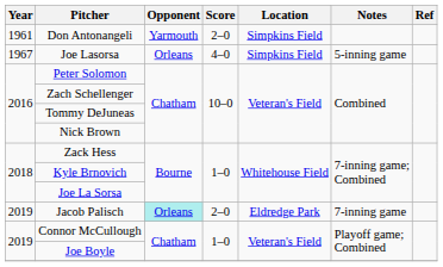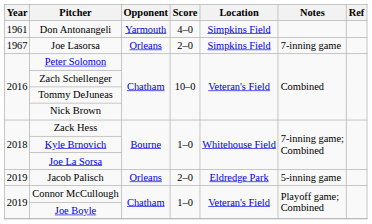Don Antonangeli | Score: 2–0 -> 4–0
Joe Lasorsa | Score: 4–0 -> 2–0
Joe Lasorsa | Notes: 5-inning game -> 7-inning game
Jacob Palisch | Opponent: paleturquoise background -> no background
Jacob Palisch | Notes: 7-inning game -> 5-inning game
